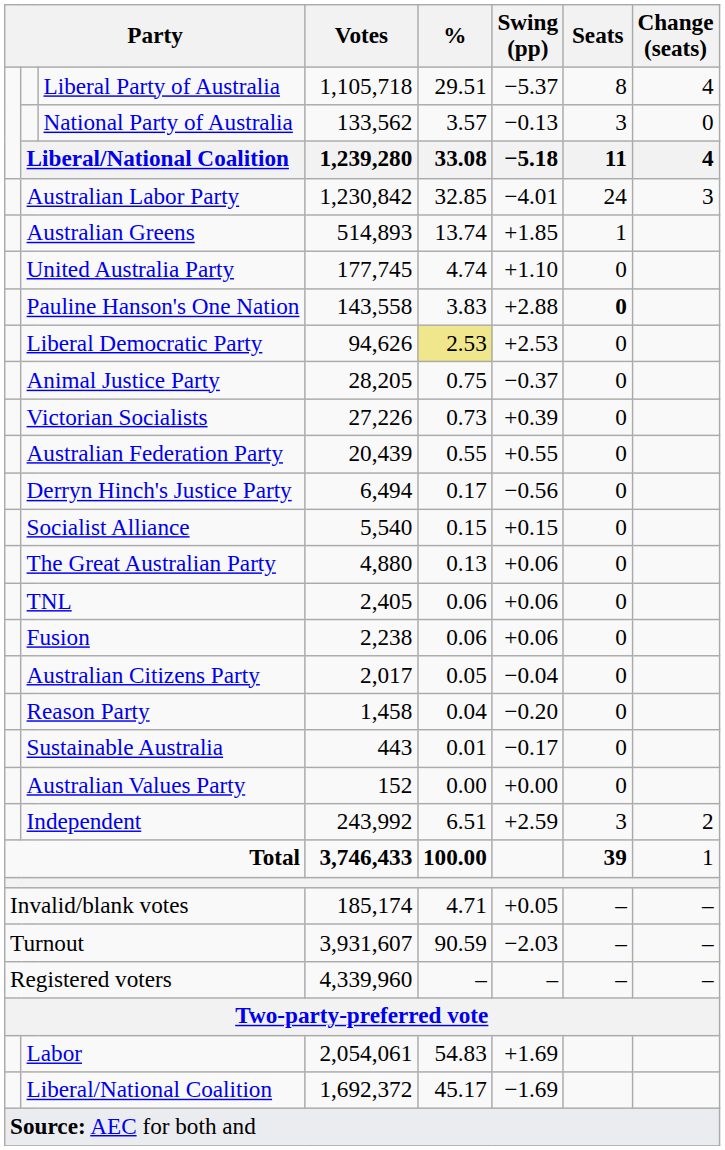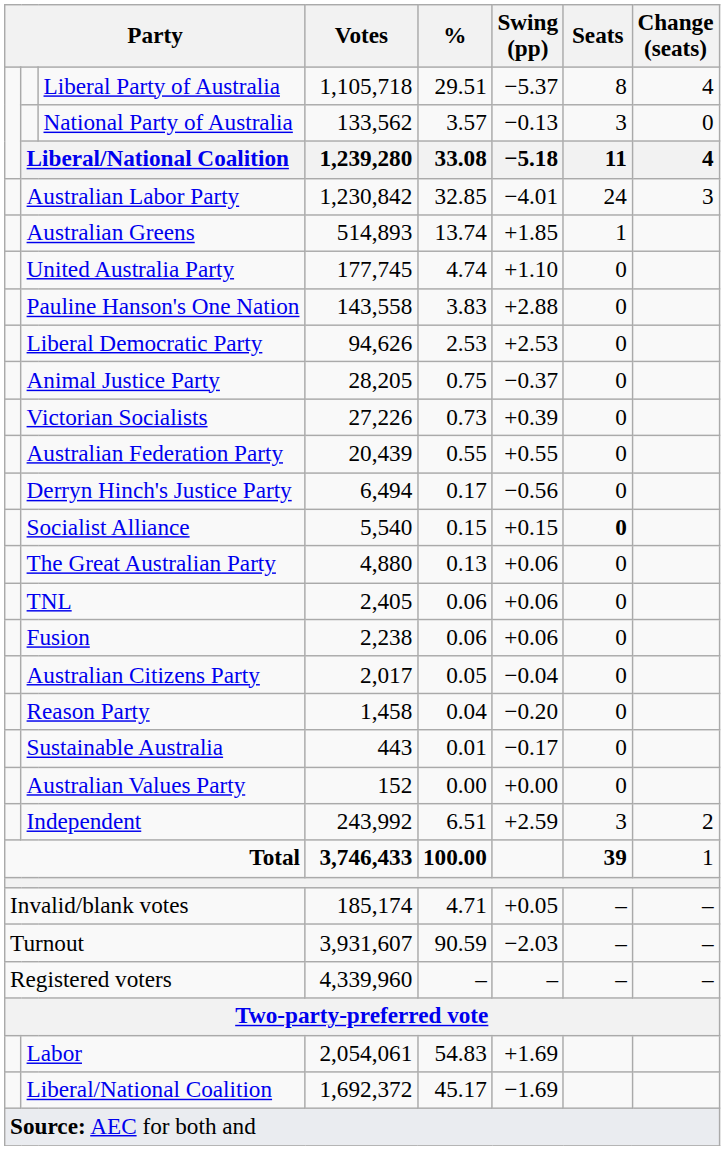Pauline Hanson's One Nation | Seats: bold -> normal
Liberal Democratic Party | %: khaki background -> no background
Socialist Alliance | Seats: normal -> bold
